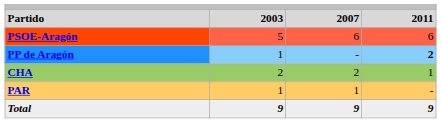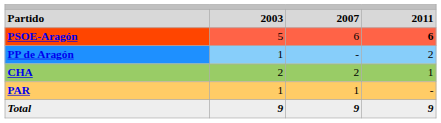PSOE-Aragón | column 4: normal -> bold
PP de Aragón | column 4: bold -> normal
